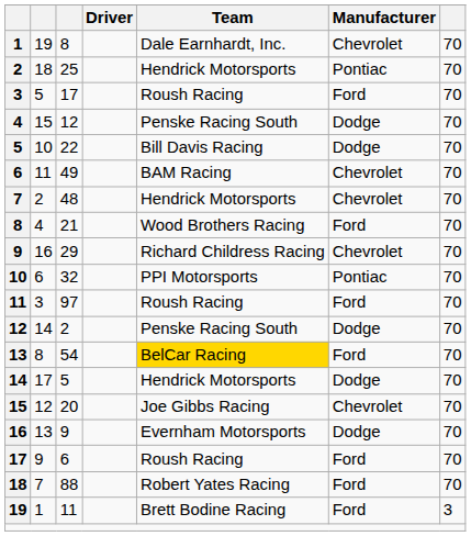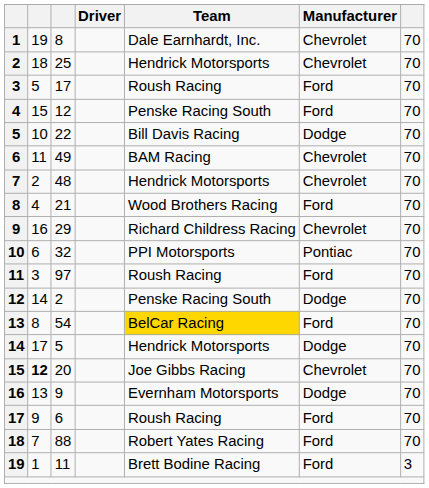row 3 | Manufacturer: Pontiac -> Chevrolet
row 5 | Manufacturer: Dodge -> Ford
row 16 | column 2: normal -> bold
